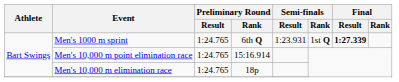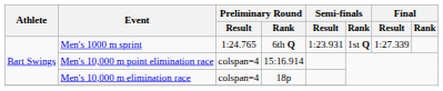Men's 1000 m sprint | Final / Result: bold -> normal
Men's 10,000 m point elimination race | Preliminary Round / Result: 1:24.765 -> colspan=4
Men's 10,000 m elimination race | Preliminary Round / Result: 1:24.765 -> colspan=4
